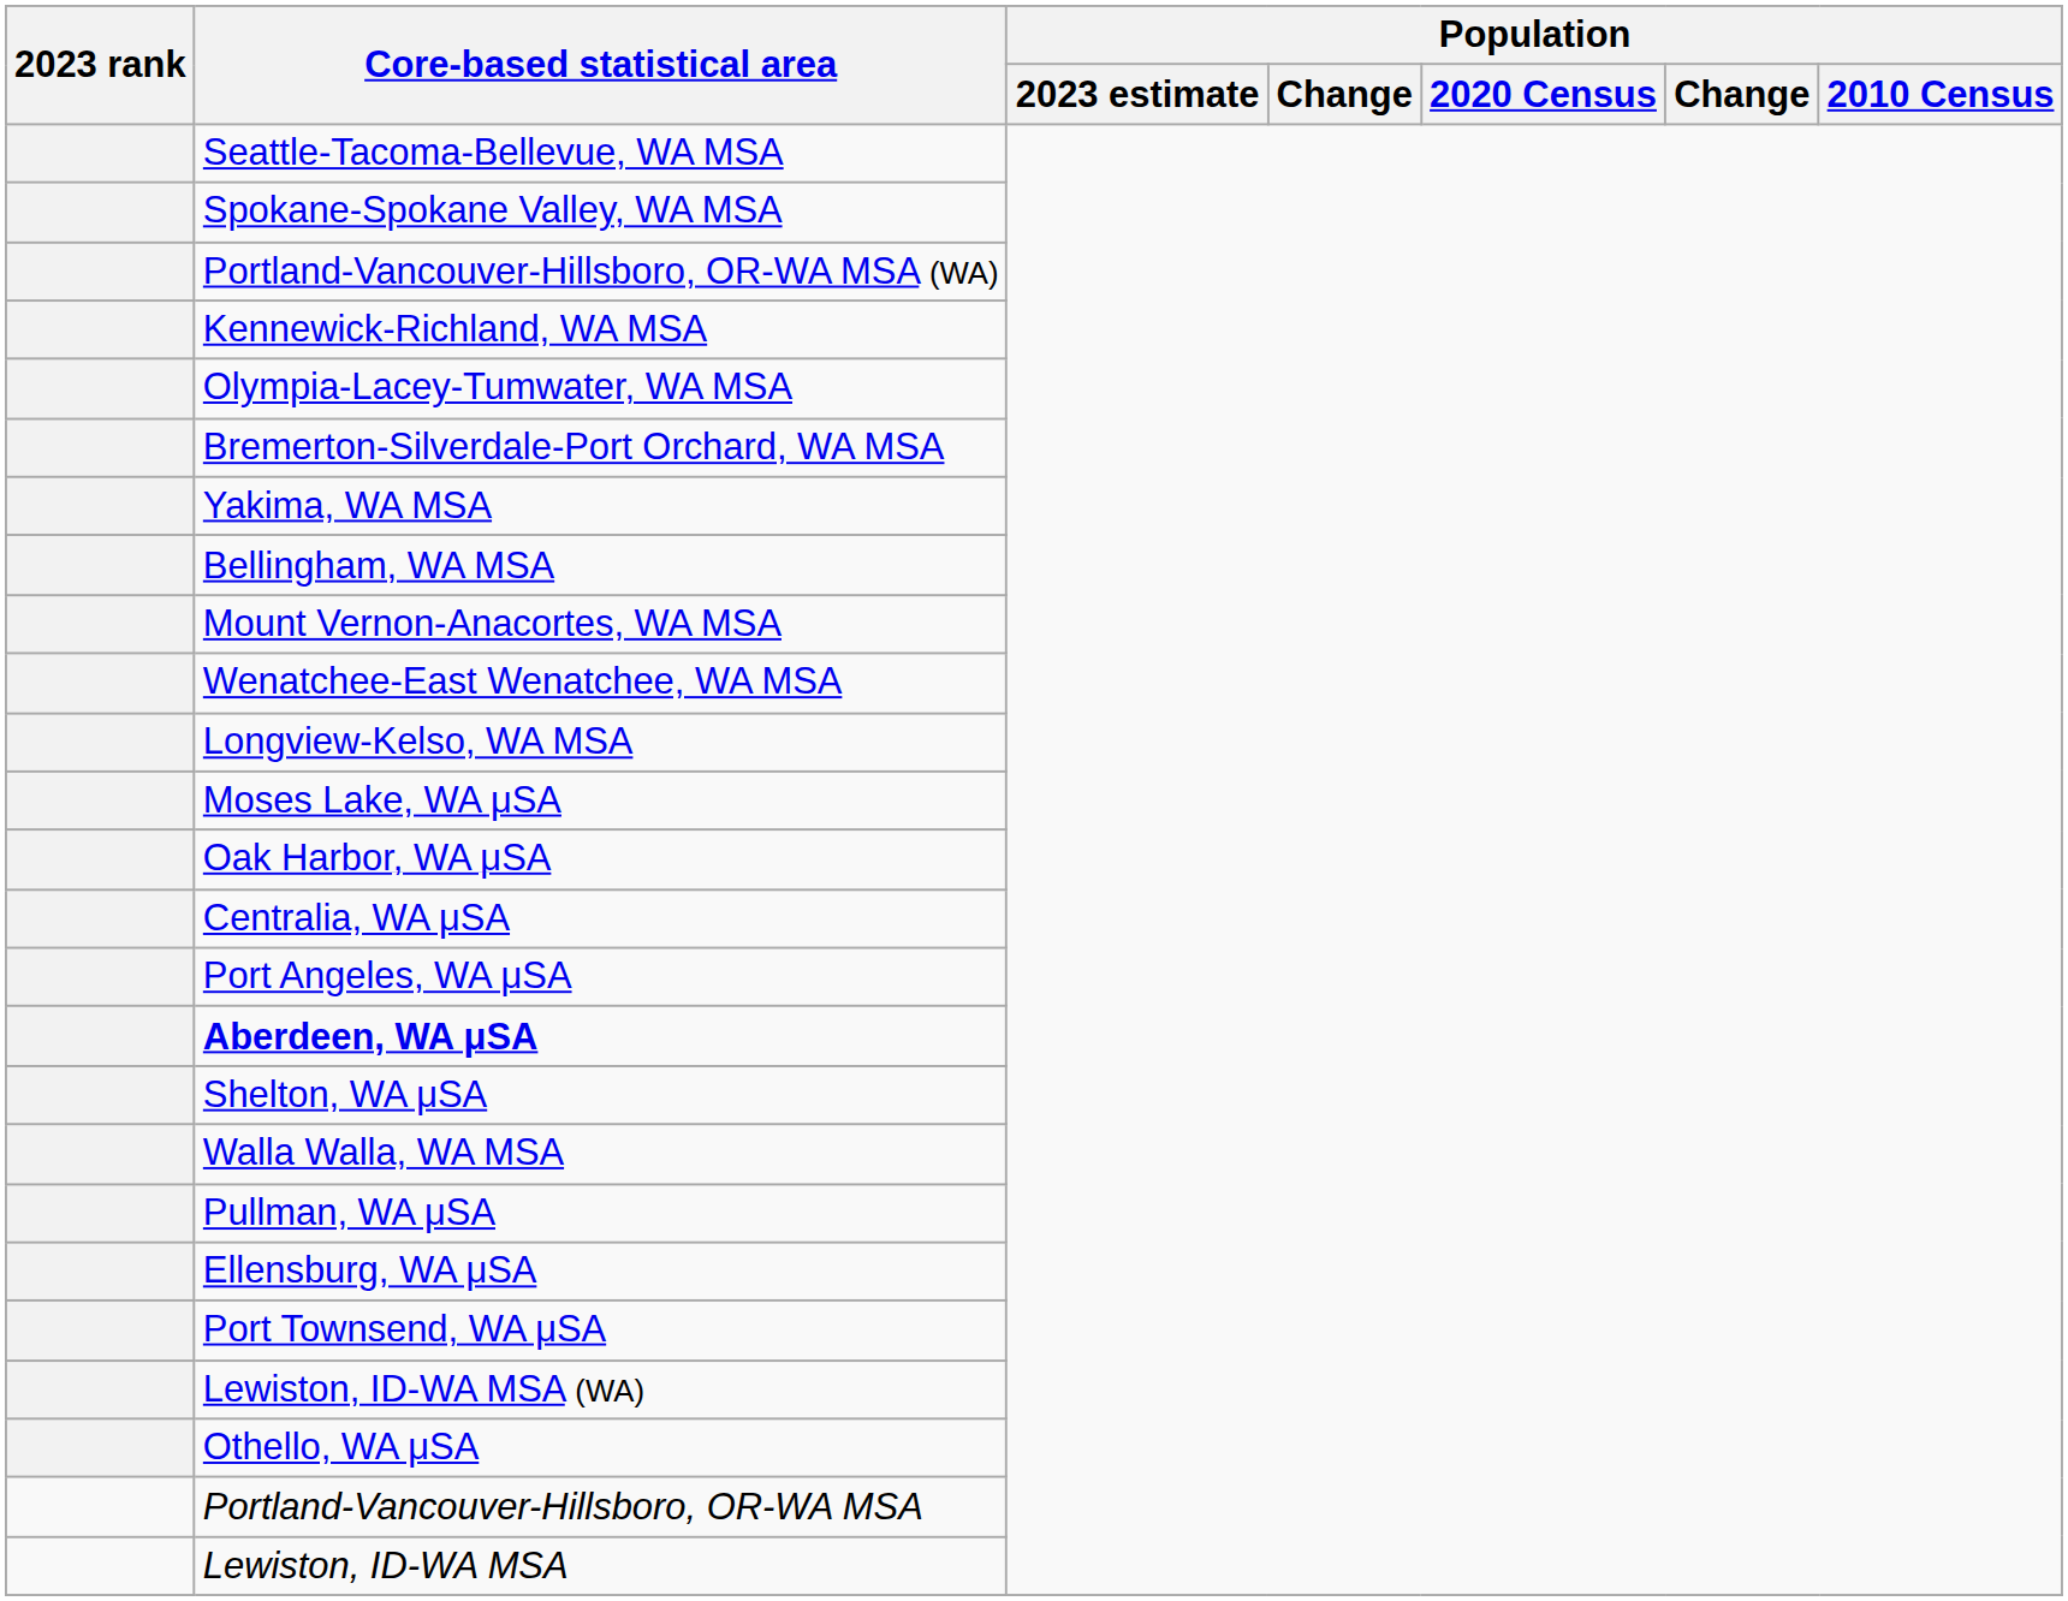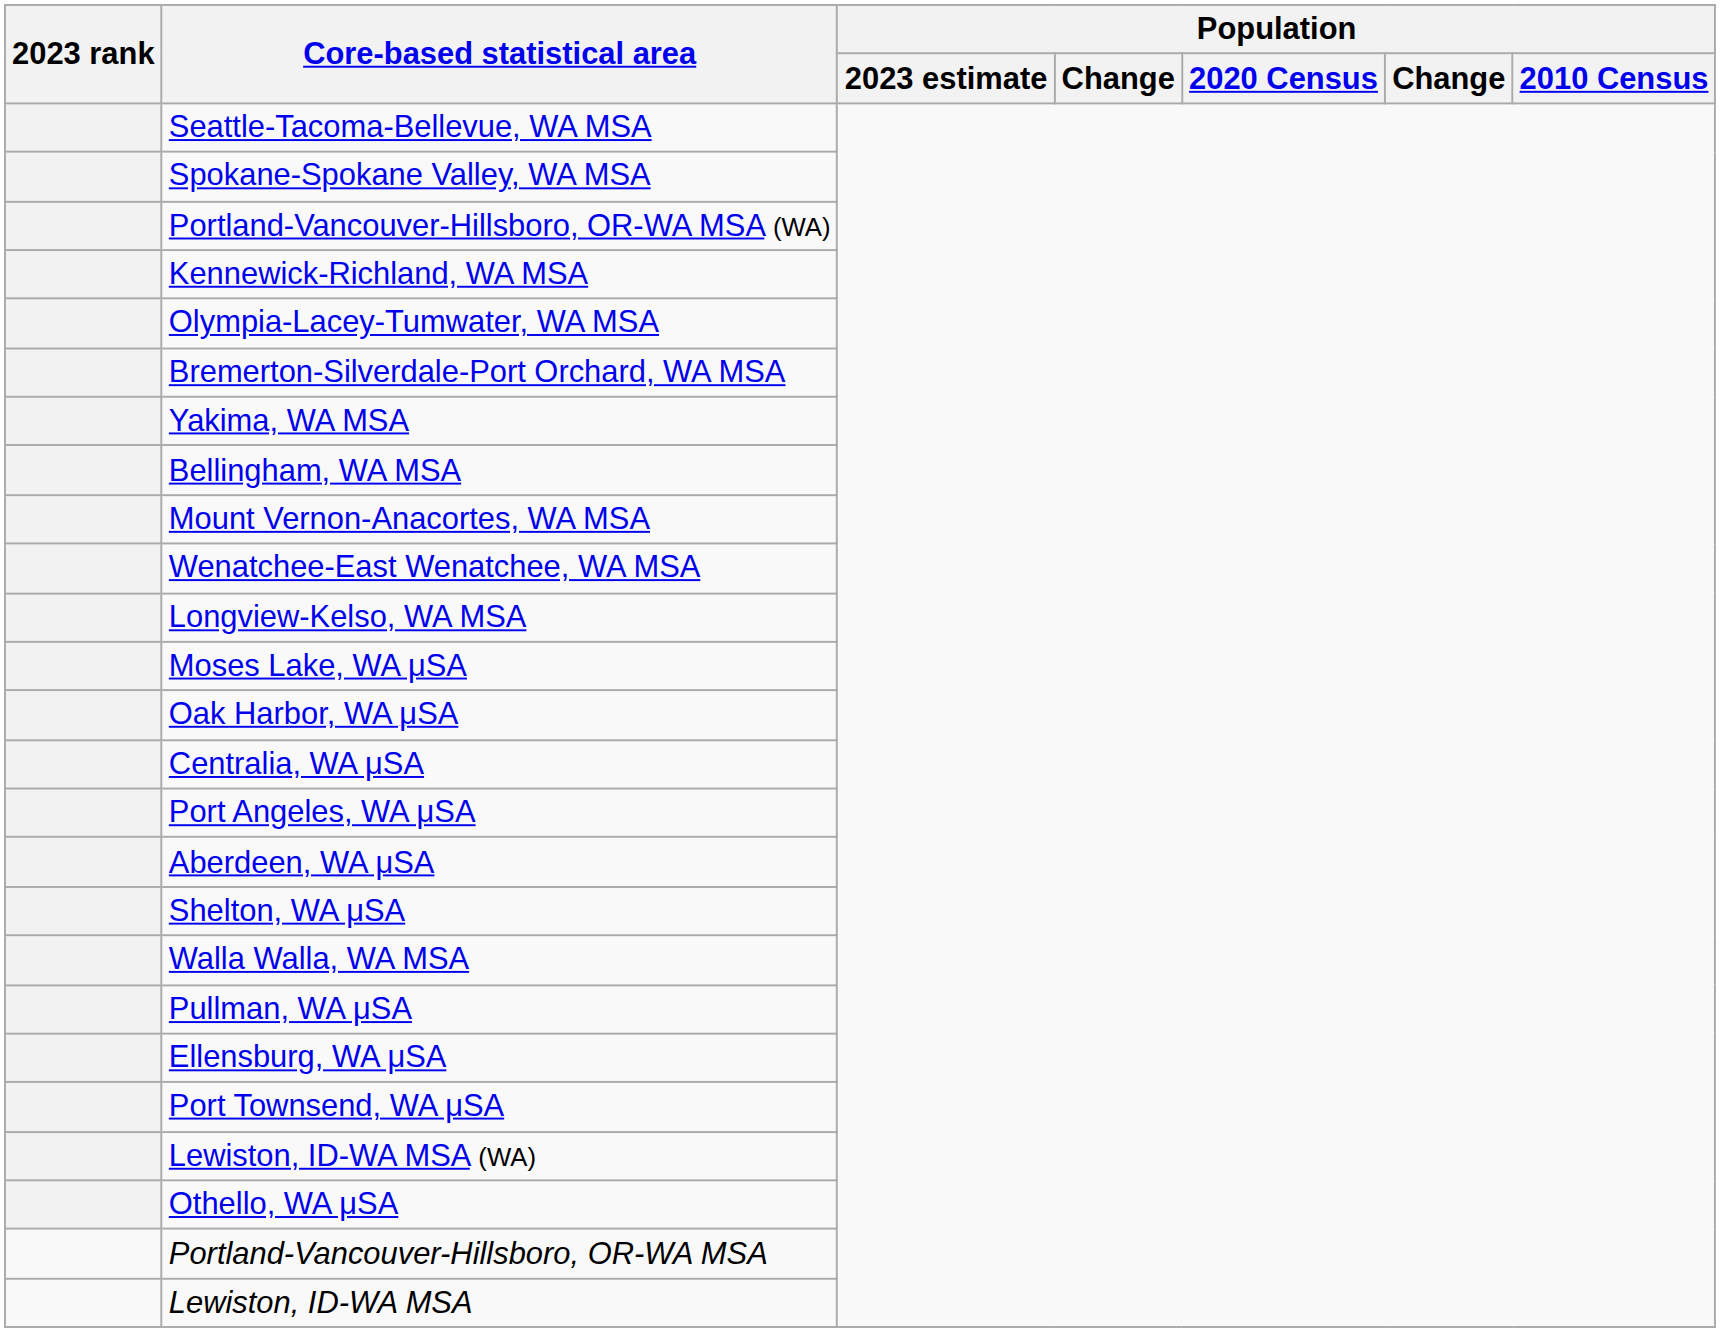Aberdeen, WA μSA | Core-based statistical area: bold -> normal
